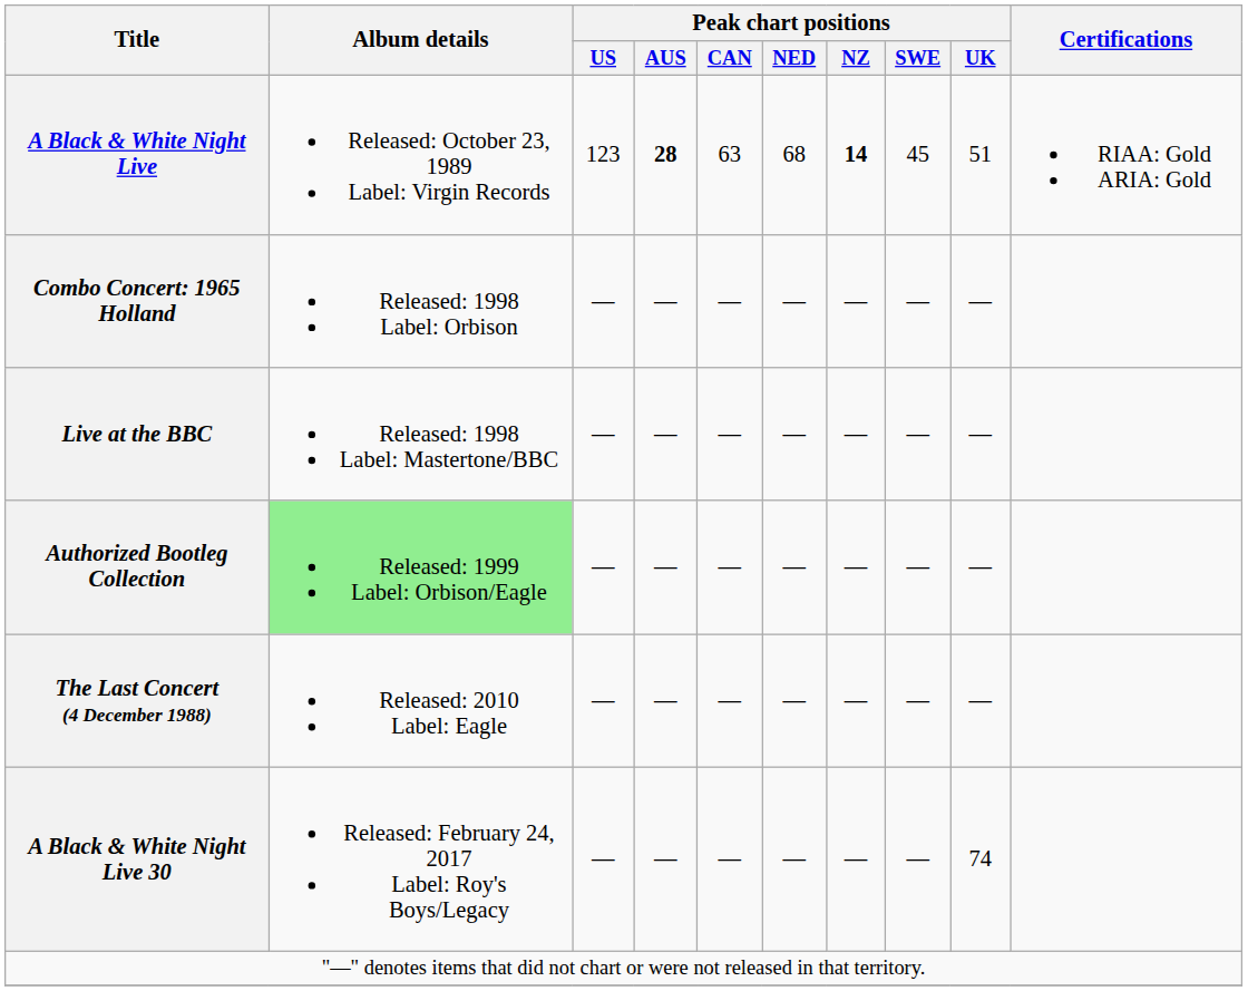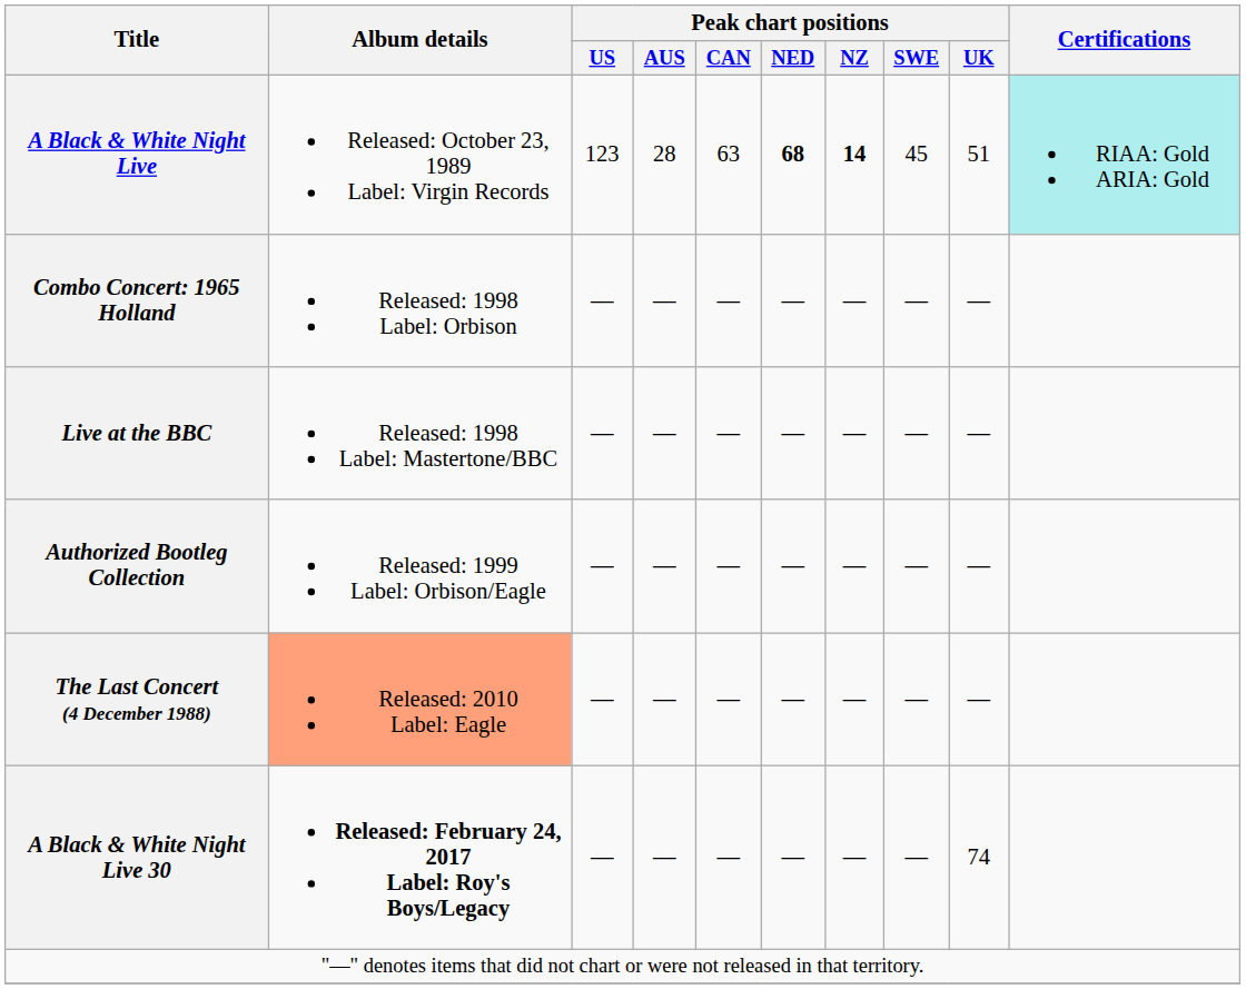A Black & White Night Live | Peak chart positions / AUS: bold -> normal
A Black & White Night Live | Peak chart positions / NED: normal -> bold
A Black & White Night Live | Certifications: no background -> paleturquoise background
Authorized Bootleg Collection | Album details: lightgreen background -> no background
The Last Concert (4 December 1988) | Album details: no background -> lightsalmon background
A Black & White Night Live 30 | Album details: normal -> bold
